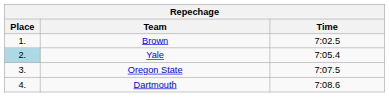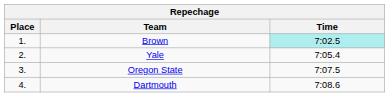Brown | Time: no background -> paleturquoise background
Yale | Place: lightblue background -> no background
